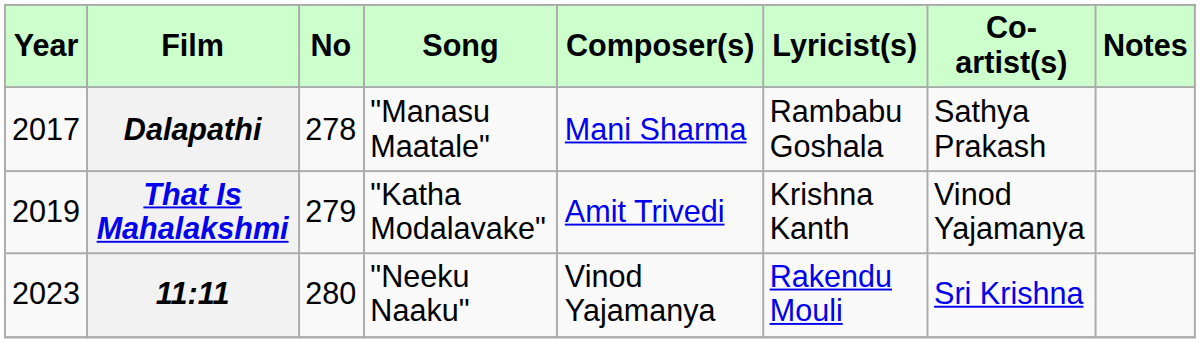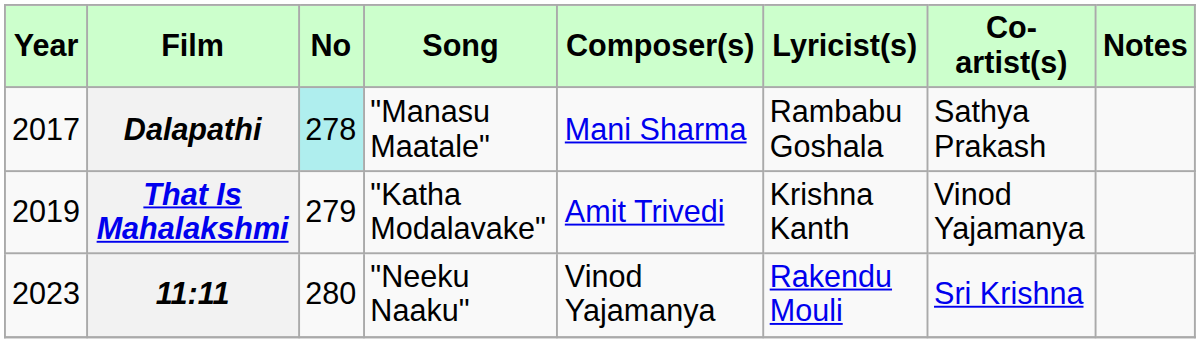Dalapathi | No: no background -> paleturquoise background
